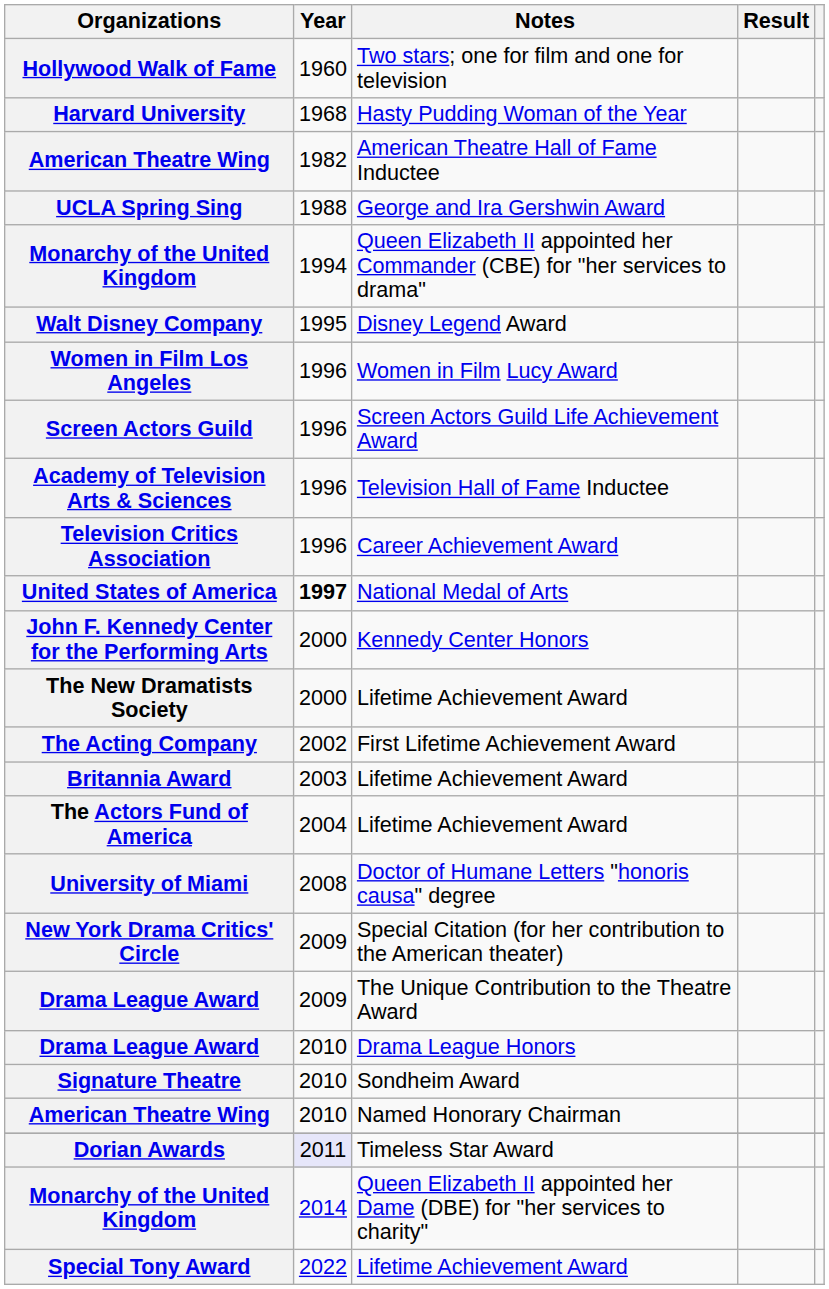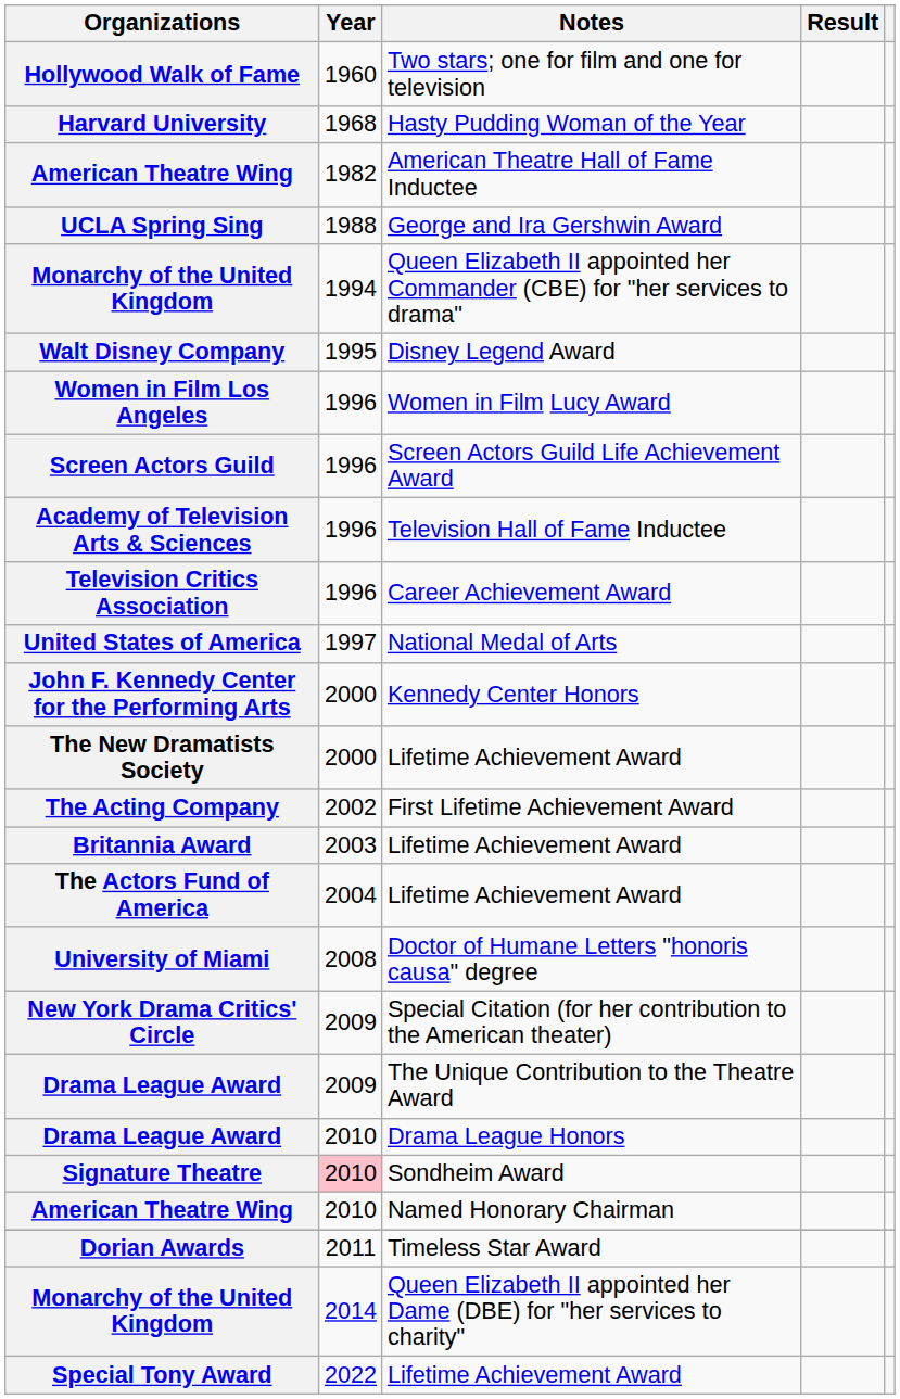United States of America | Year: bold -> normal
Signature Theatre | Year: no background -> pink background
Dorian Awards | Year: lavender background -> no background
